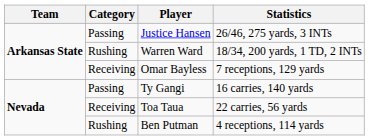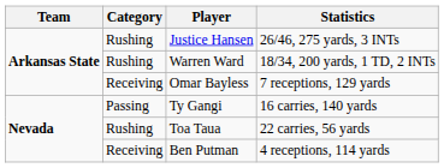Justice Hansen | Category: Passing -> Rushing
Toa Taua | Category: Receiving -> Rushing
Ben Putman | Category: Rushing -> Receiving
